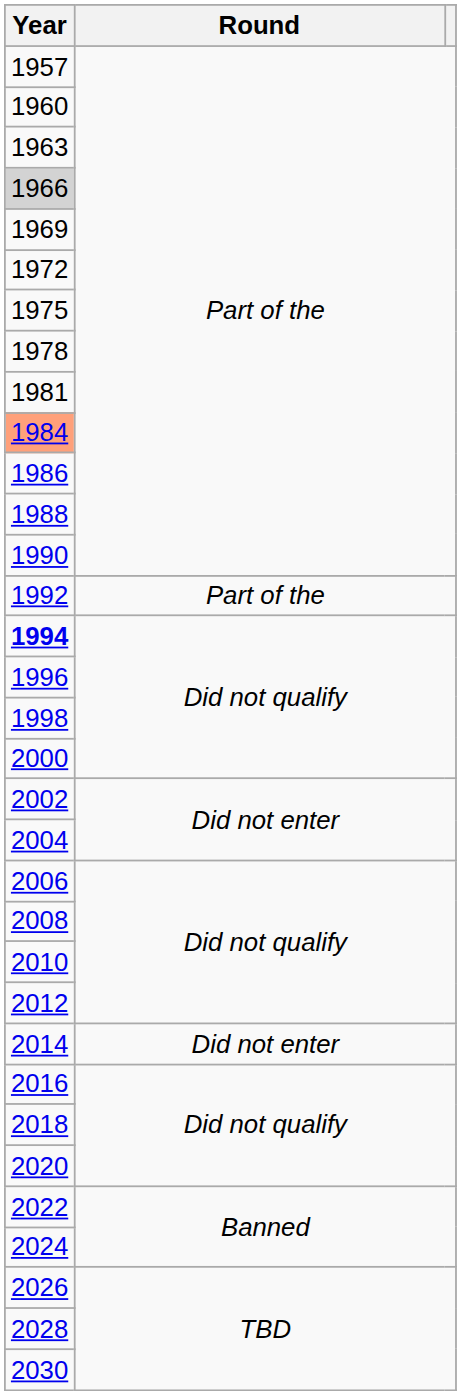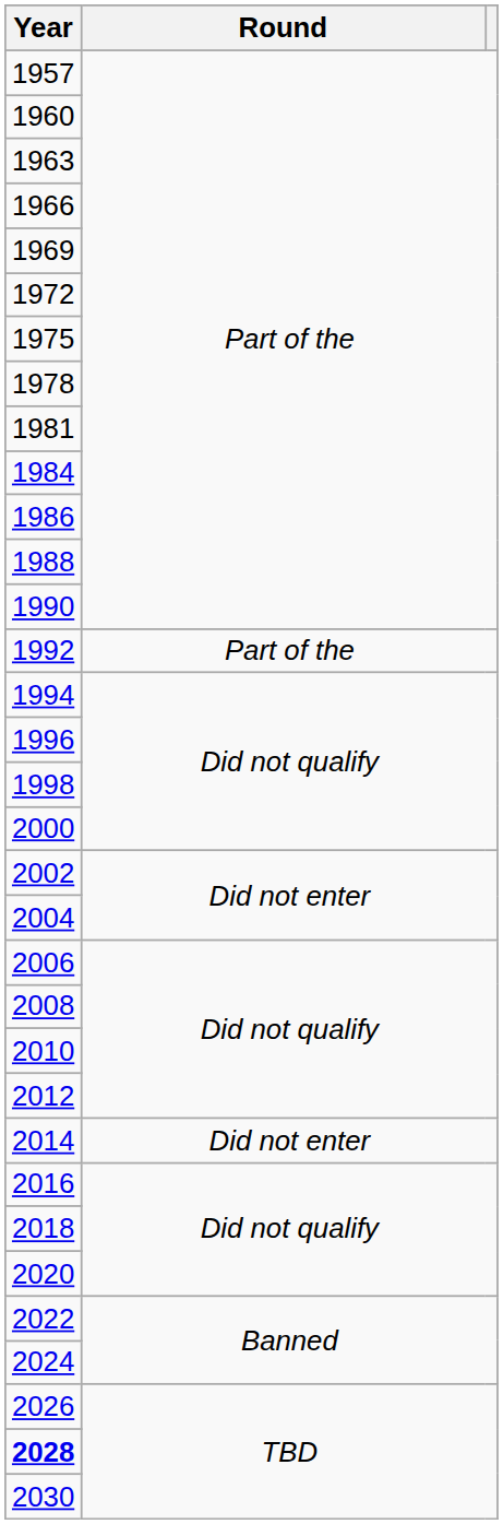1966 | Year: lightgrey background -> no background
1984 | Year: lightsalmon background -> no background
1994 | Year: bold -> normal
2028 | Year: normal -> bold
